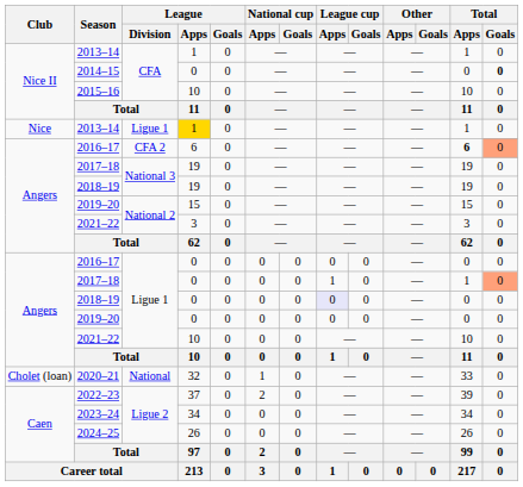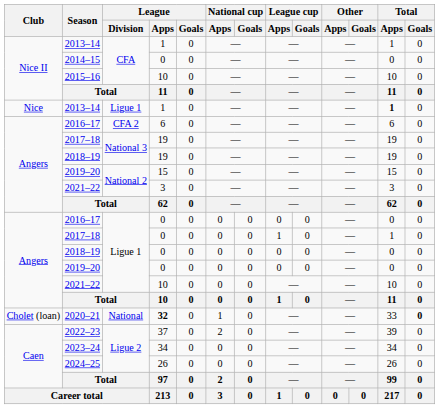2014–15 | Total / Goals: bold -> normal
2013–14 / Ligue 1 | League / Apps: gold background -> no background
2013–14 / Ligue 1 | Total / Apps: normal -> bold
2016–17 / CFA 2 | Total / Apps: bold -> normal
2016–17 / CFA 2 | Total / Goals: lightsalmon background -> no background
2017–18 / Ligue 1 | Total / Goals: lightsalmon background -> no background
2018–19 / Ligue 1 | League cup / Apps: lavender background -> no background
2020–21 | League / Apps: normal -> bold
2020–21 | Total / Goals: normal -> bold
